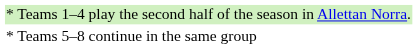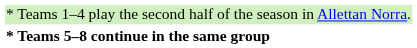row 2 | column 1: normal -> bold
